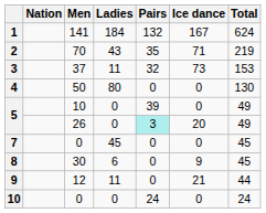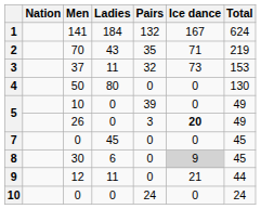5 / 26 | Pairs: paleturquoise background -> no background
5 / 26 | Ice dance: normal -> bold
8 | Ice dance: no background -> lightgrey background
